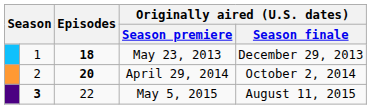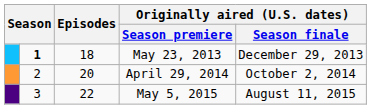May 23, 2013 | column 2: normal -> bold
May 23, 2013 | Episodes: bold -> normal
April 29, 2014 | Episodes: bold -> normal
May 5, 2015 | column 2: bold -> normal
